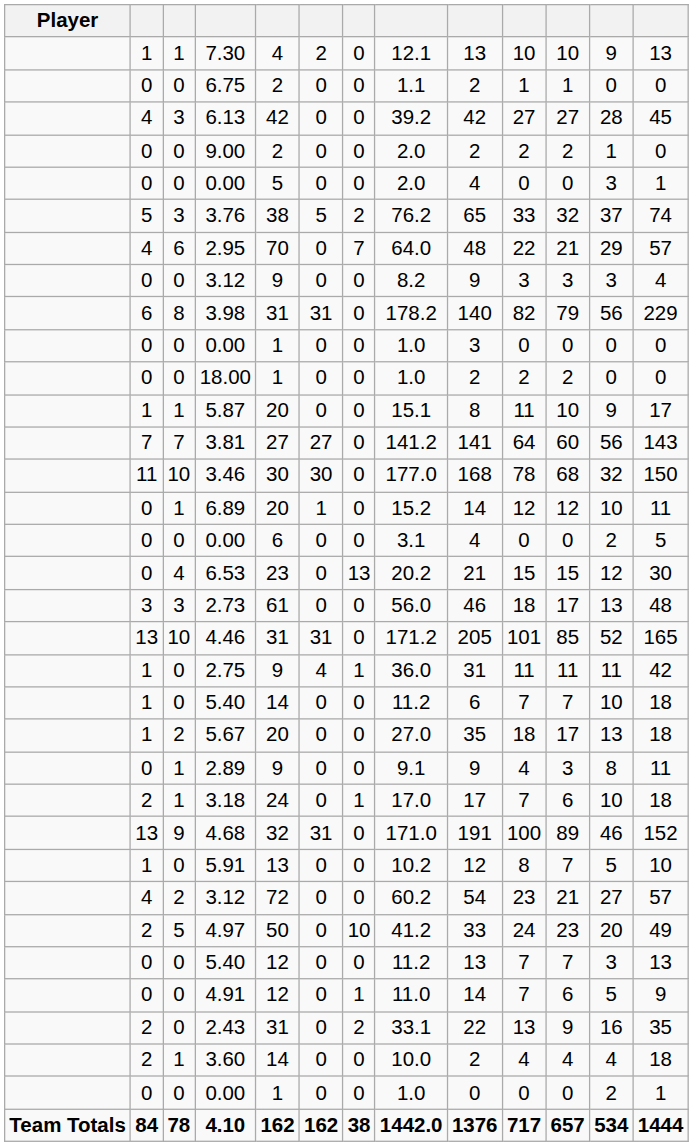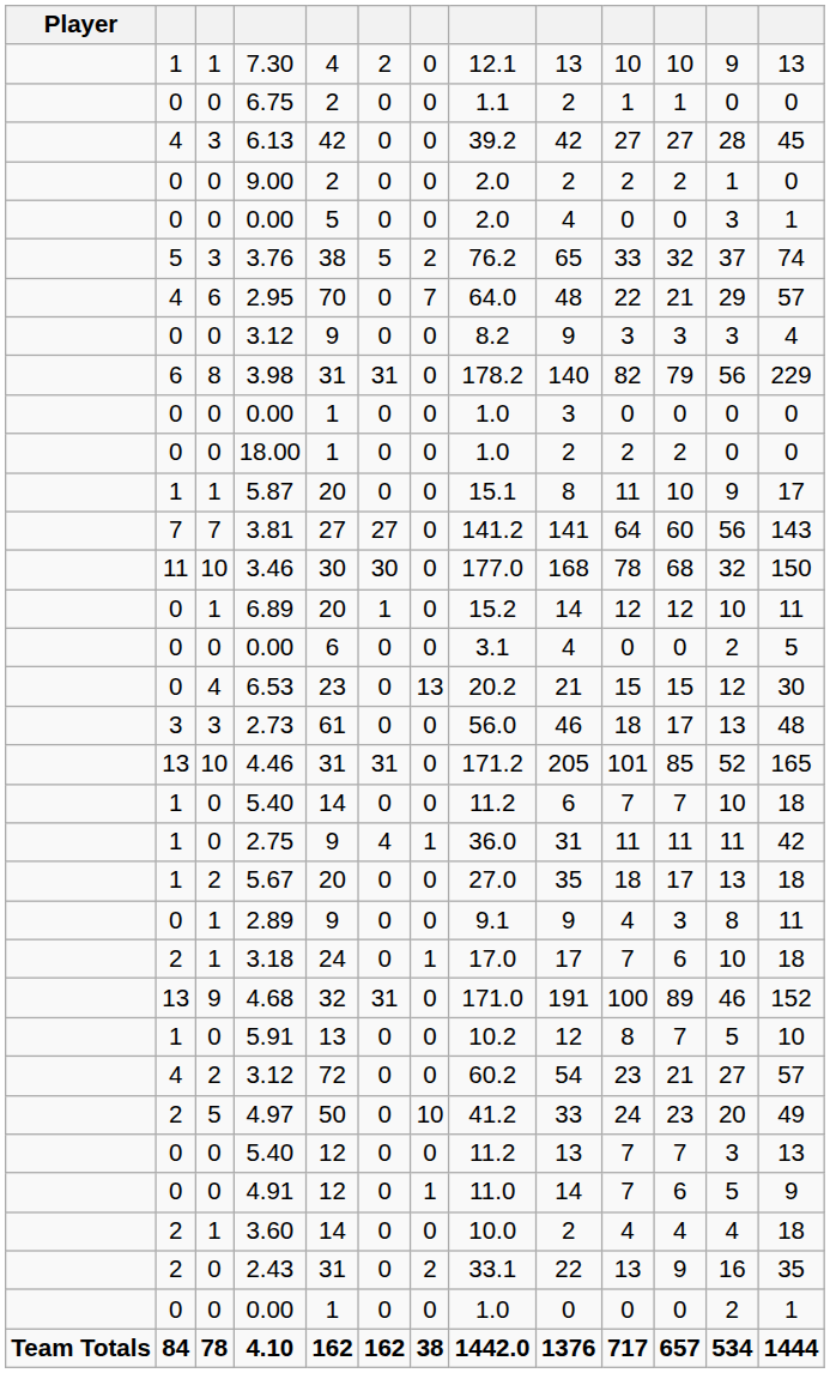rows swapped: 1 / 5.40 <-> 2.75
rows swapped: 2.43 <-> 3.60
